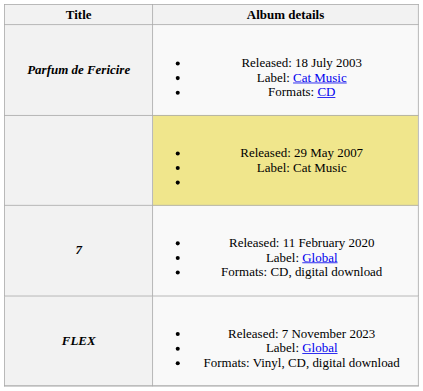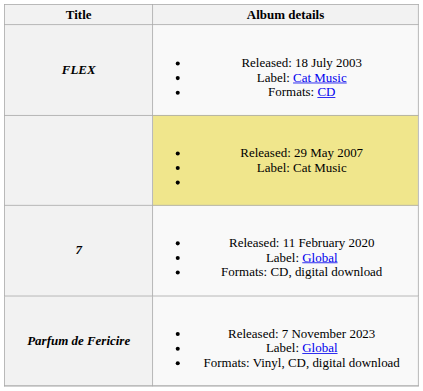row 2 | Title: Parfum de Fericire -> FLEX
row 5 | Title: FLEX -> Parfum de Fericire
